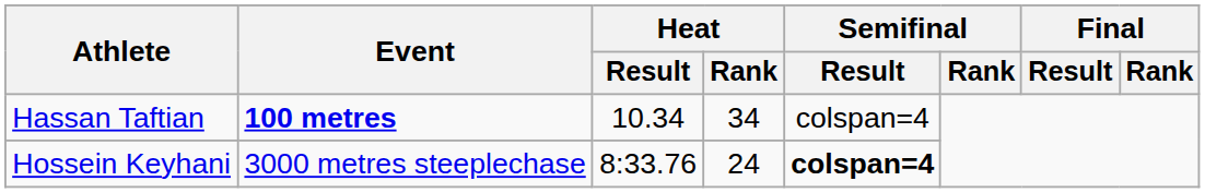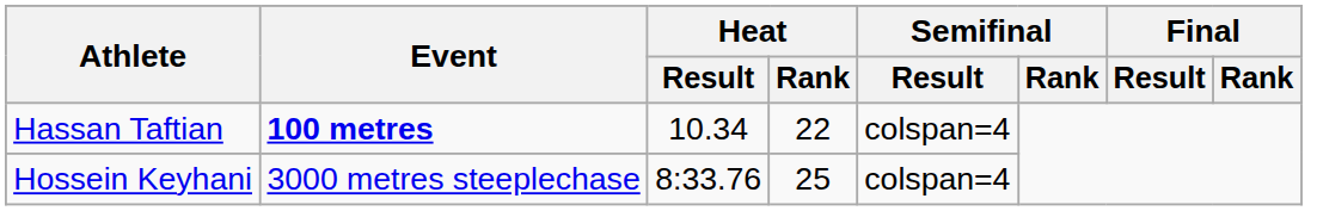Hassan Taftian | Heat / Rank: 34 -> 22
Hossein Keyhani | Heat / Rank: 24 -> 25
Hossein Keyhani | Semifinal / Result: bold -> normal
